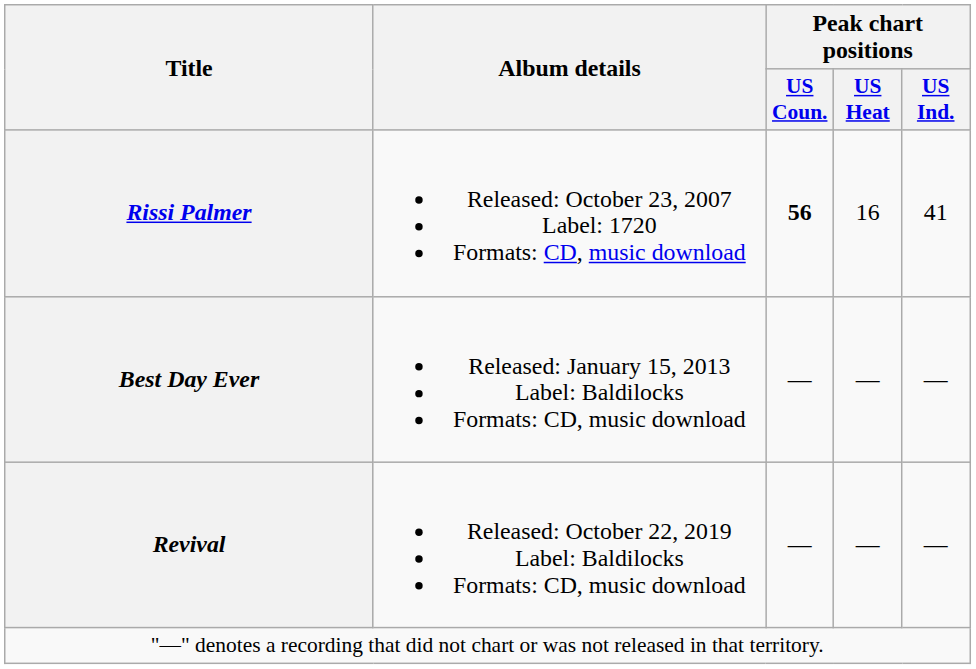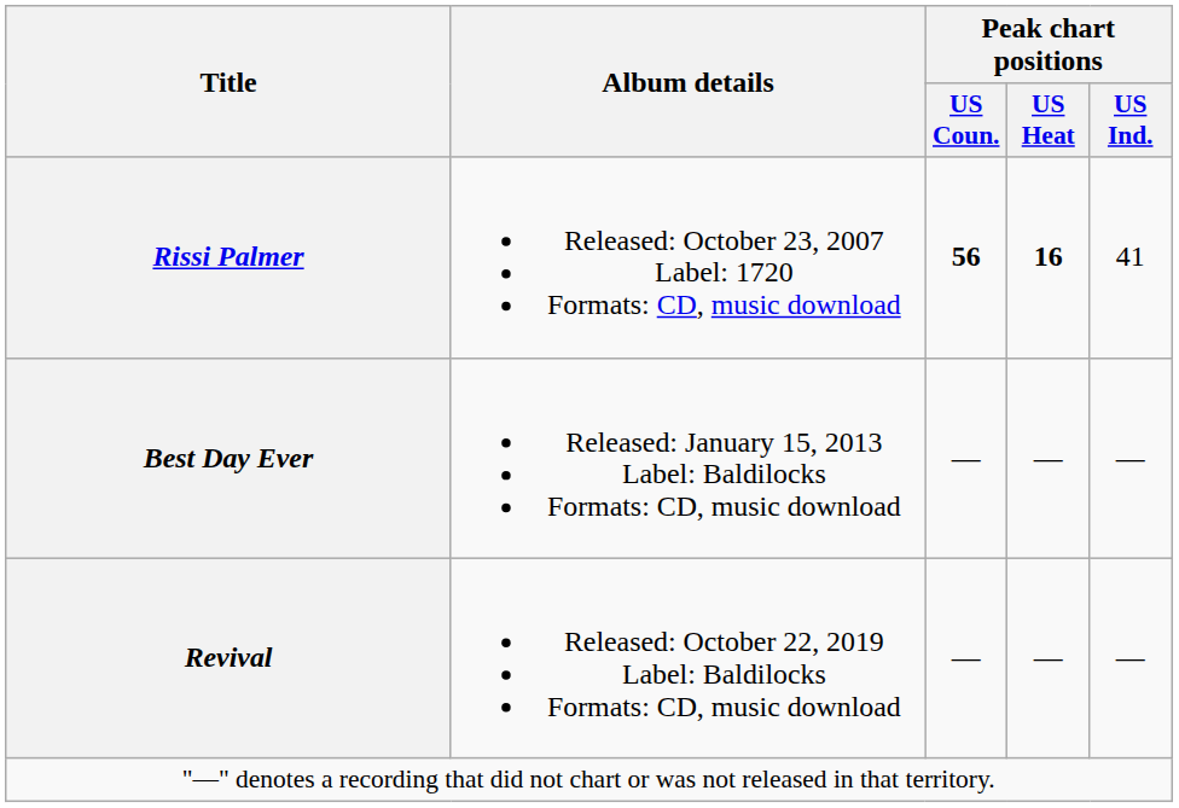Rissi Palmer | Peak chart positions / US Heat: normal -> bold
